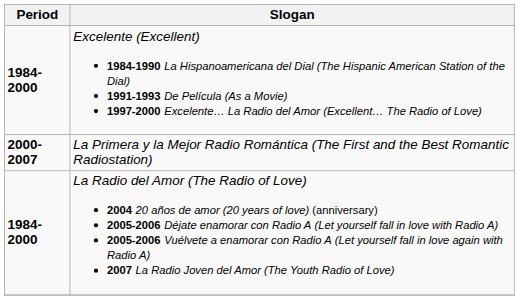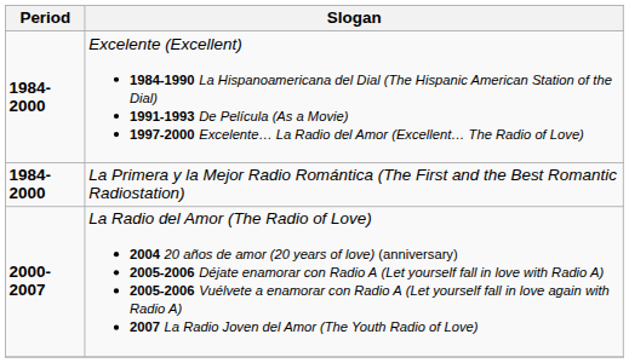row 3 | Period: 2000-2007 -> 1984-2000
row 4 | Period: 1984-2000 -> 2000-2007
